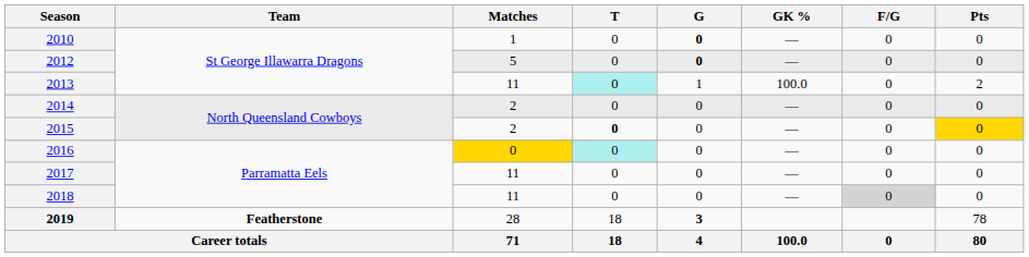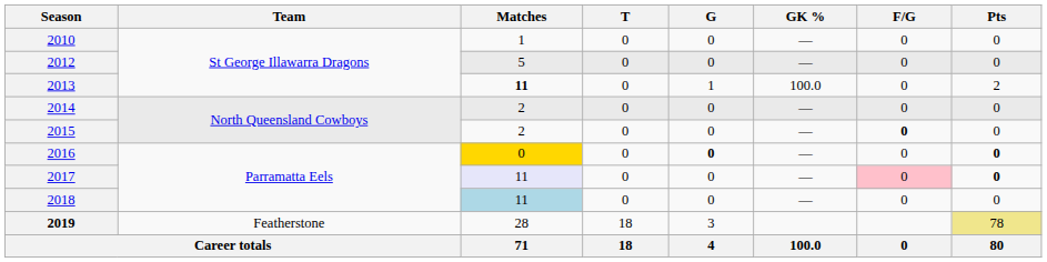2010 | G: bold -> normal
2012 | G: bold -> normal
2013 | Matches: normal -> bold
2013 | T: paleturquoise background -> no background
2015 | T: bold -> normal
2015 | F/G: normal -> bold
2015 | Pts: gold background -> no background
2016 | T: paleturquoise background -> no background
2016 | G: normal -> bold
2016 | Pts: normal -> bold
2017 | Matches: no background -> lavender background
2017 | F/G: no background -> pink background
2017 | Pts: normal -> bold
2018 | Matches: no background -> lightblue background
2018 | F/G: lightgrey background -> no background
2019 | Team: bold -> normal
2019 | G: bold -> normal
2019 | Pts: no background -> khaki background
